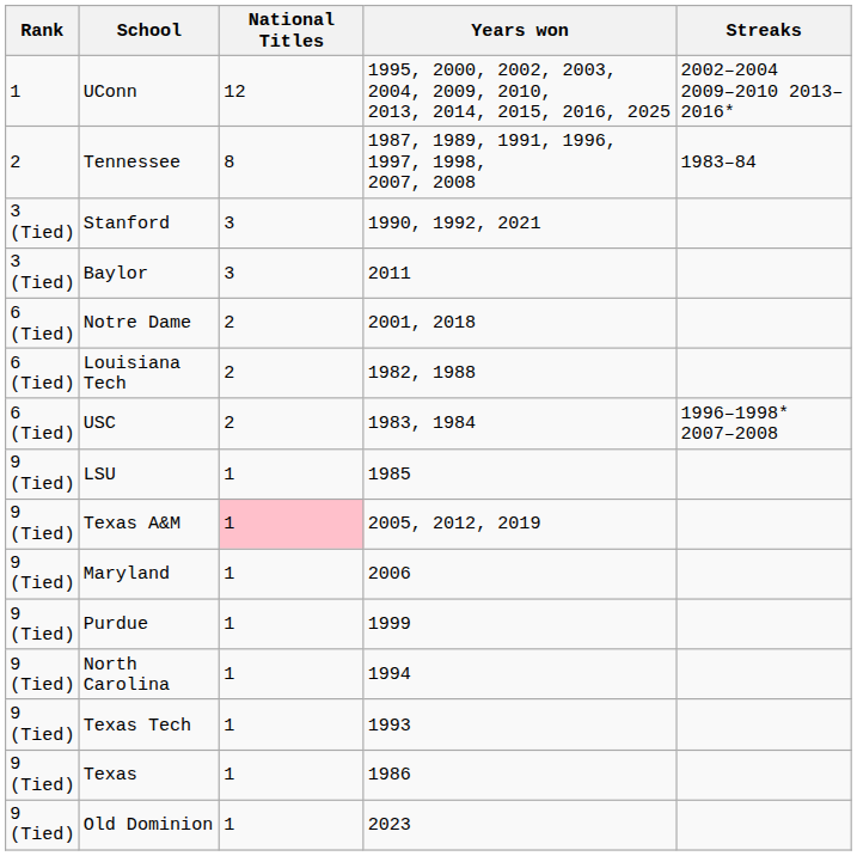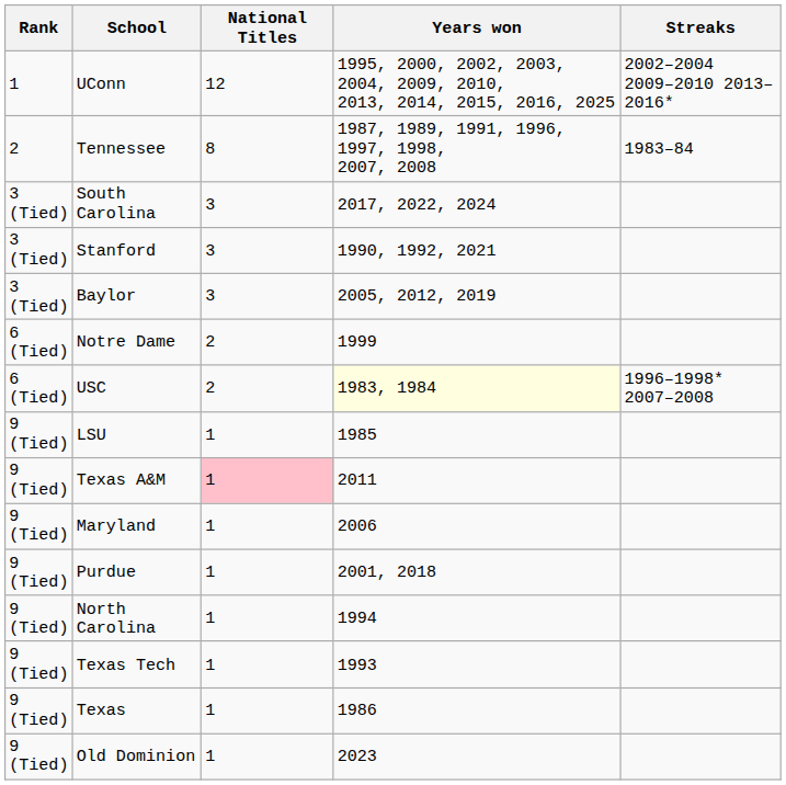+ row: 3 (Tied) | South Carolina | 3 | 2017, 2022, 2024
Baylor | Years won: 2011 -> 2005, 2012, 2019
Notre Dame | Years won: 2001, 2018 -> 1999
- row: 6 (Tied) | Louisiana Tech | 2 | 1982, 1988
USC | Years won: no background -> lightyellow background
Texas A&M | Years won: 2005, 2012, 2019 -> 2011
Purdue | Years won: 1999 -> 2001, 2018
